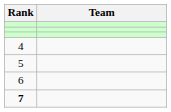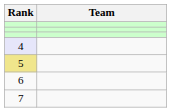row 5 | Rank: no background -> lavender background
row 6 | Rank: no background -> khaki background
row 8 | Rank: bold -> normal
